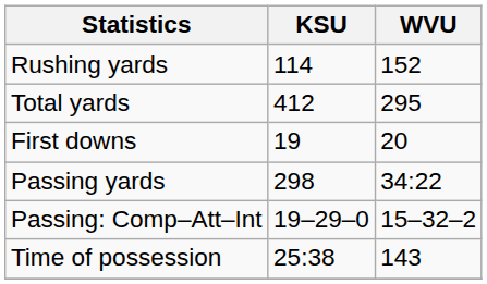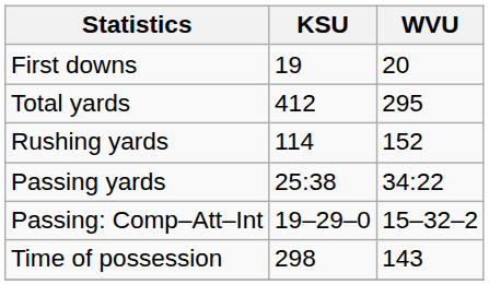rows swapped: First downs <-> Rushing yards
Passing yards | KSU: 298 -> 25:38
Time of possession | KSU: 25:38 -> 298
